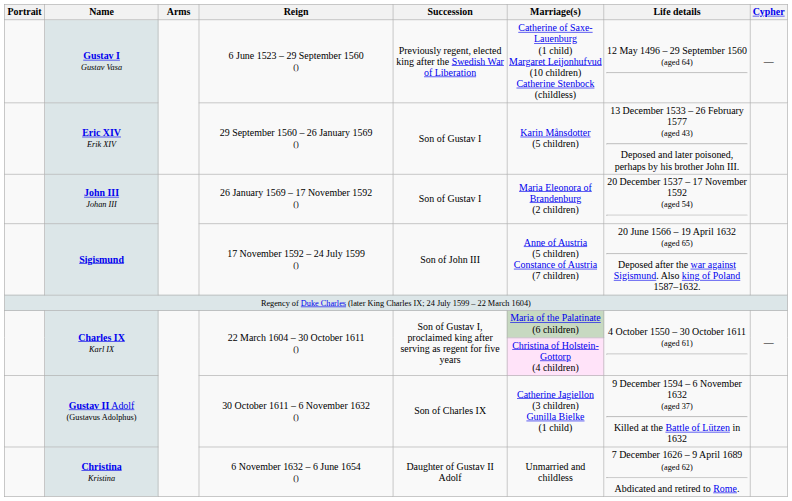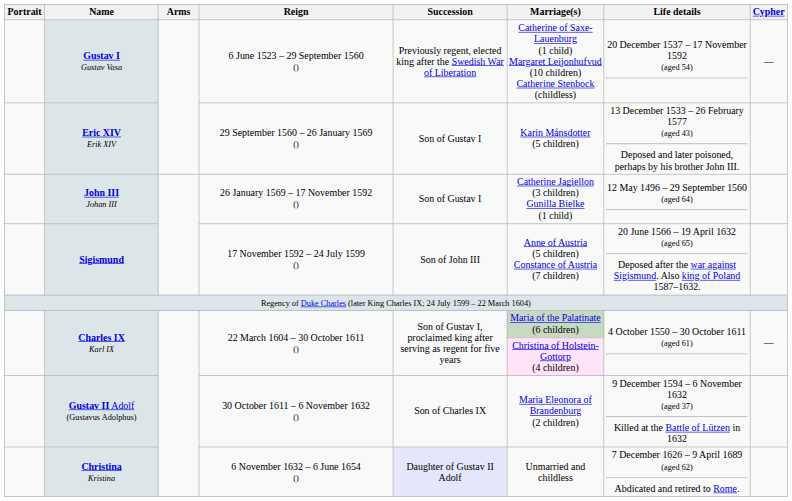Gustav I Gustav Vasa | Life details: 12 May 1496 – 29 September 1560 (aged 64) -> 20 December 1537 – 17 November 1592 (aged 54)
John III Johan III | Marriage(s): Maria Eleonora of Brandenburg (2 children) -> Catherine Jagiellon (3 children) Gunilla Bielke (1 child)
John III Johan III | Life details: 20 December 1537 – 17 November 1592 (aged 54) -> 12 May 1496 – 29 September 1560 (aged 64)
Gustav II Adolf (Gustavus Adolphus) | Marriage(s): Catherine Jagiellon (3 children) Gunilla Bielke (1 child) -> Maria Eleonora of Brandenburg (2 children)
Christina Kristina | Succession: no background -> lavender background
